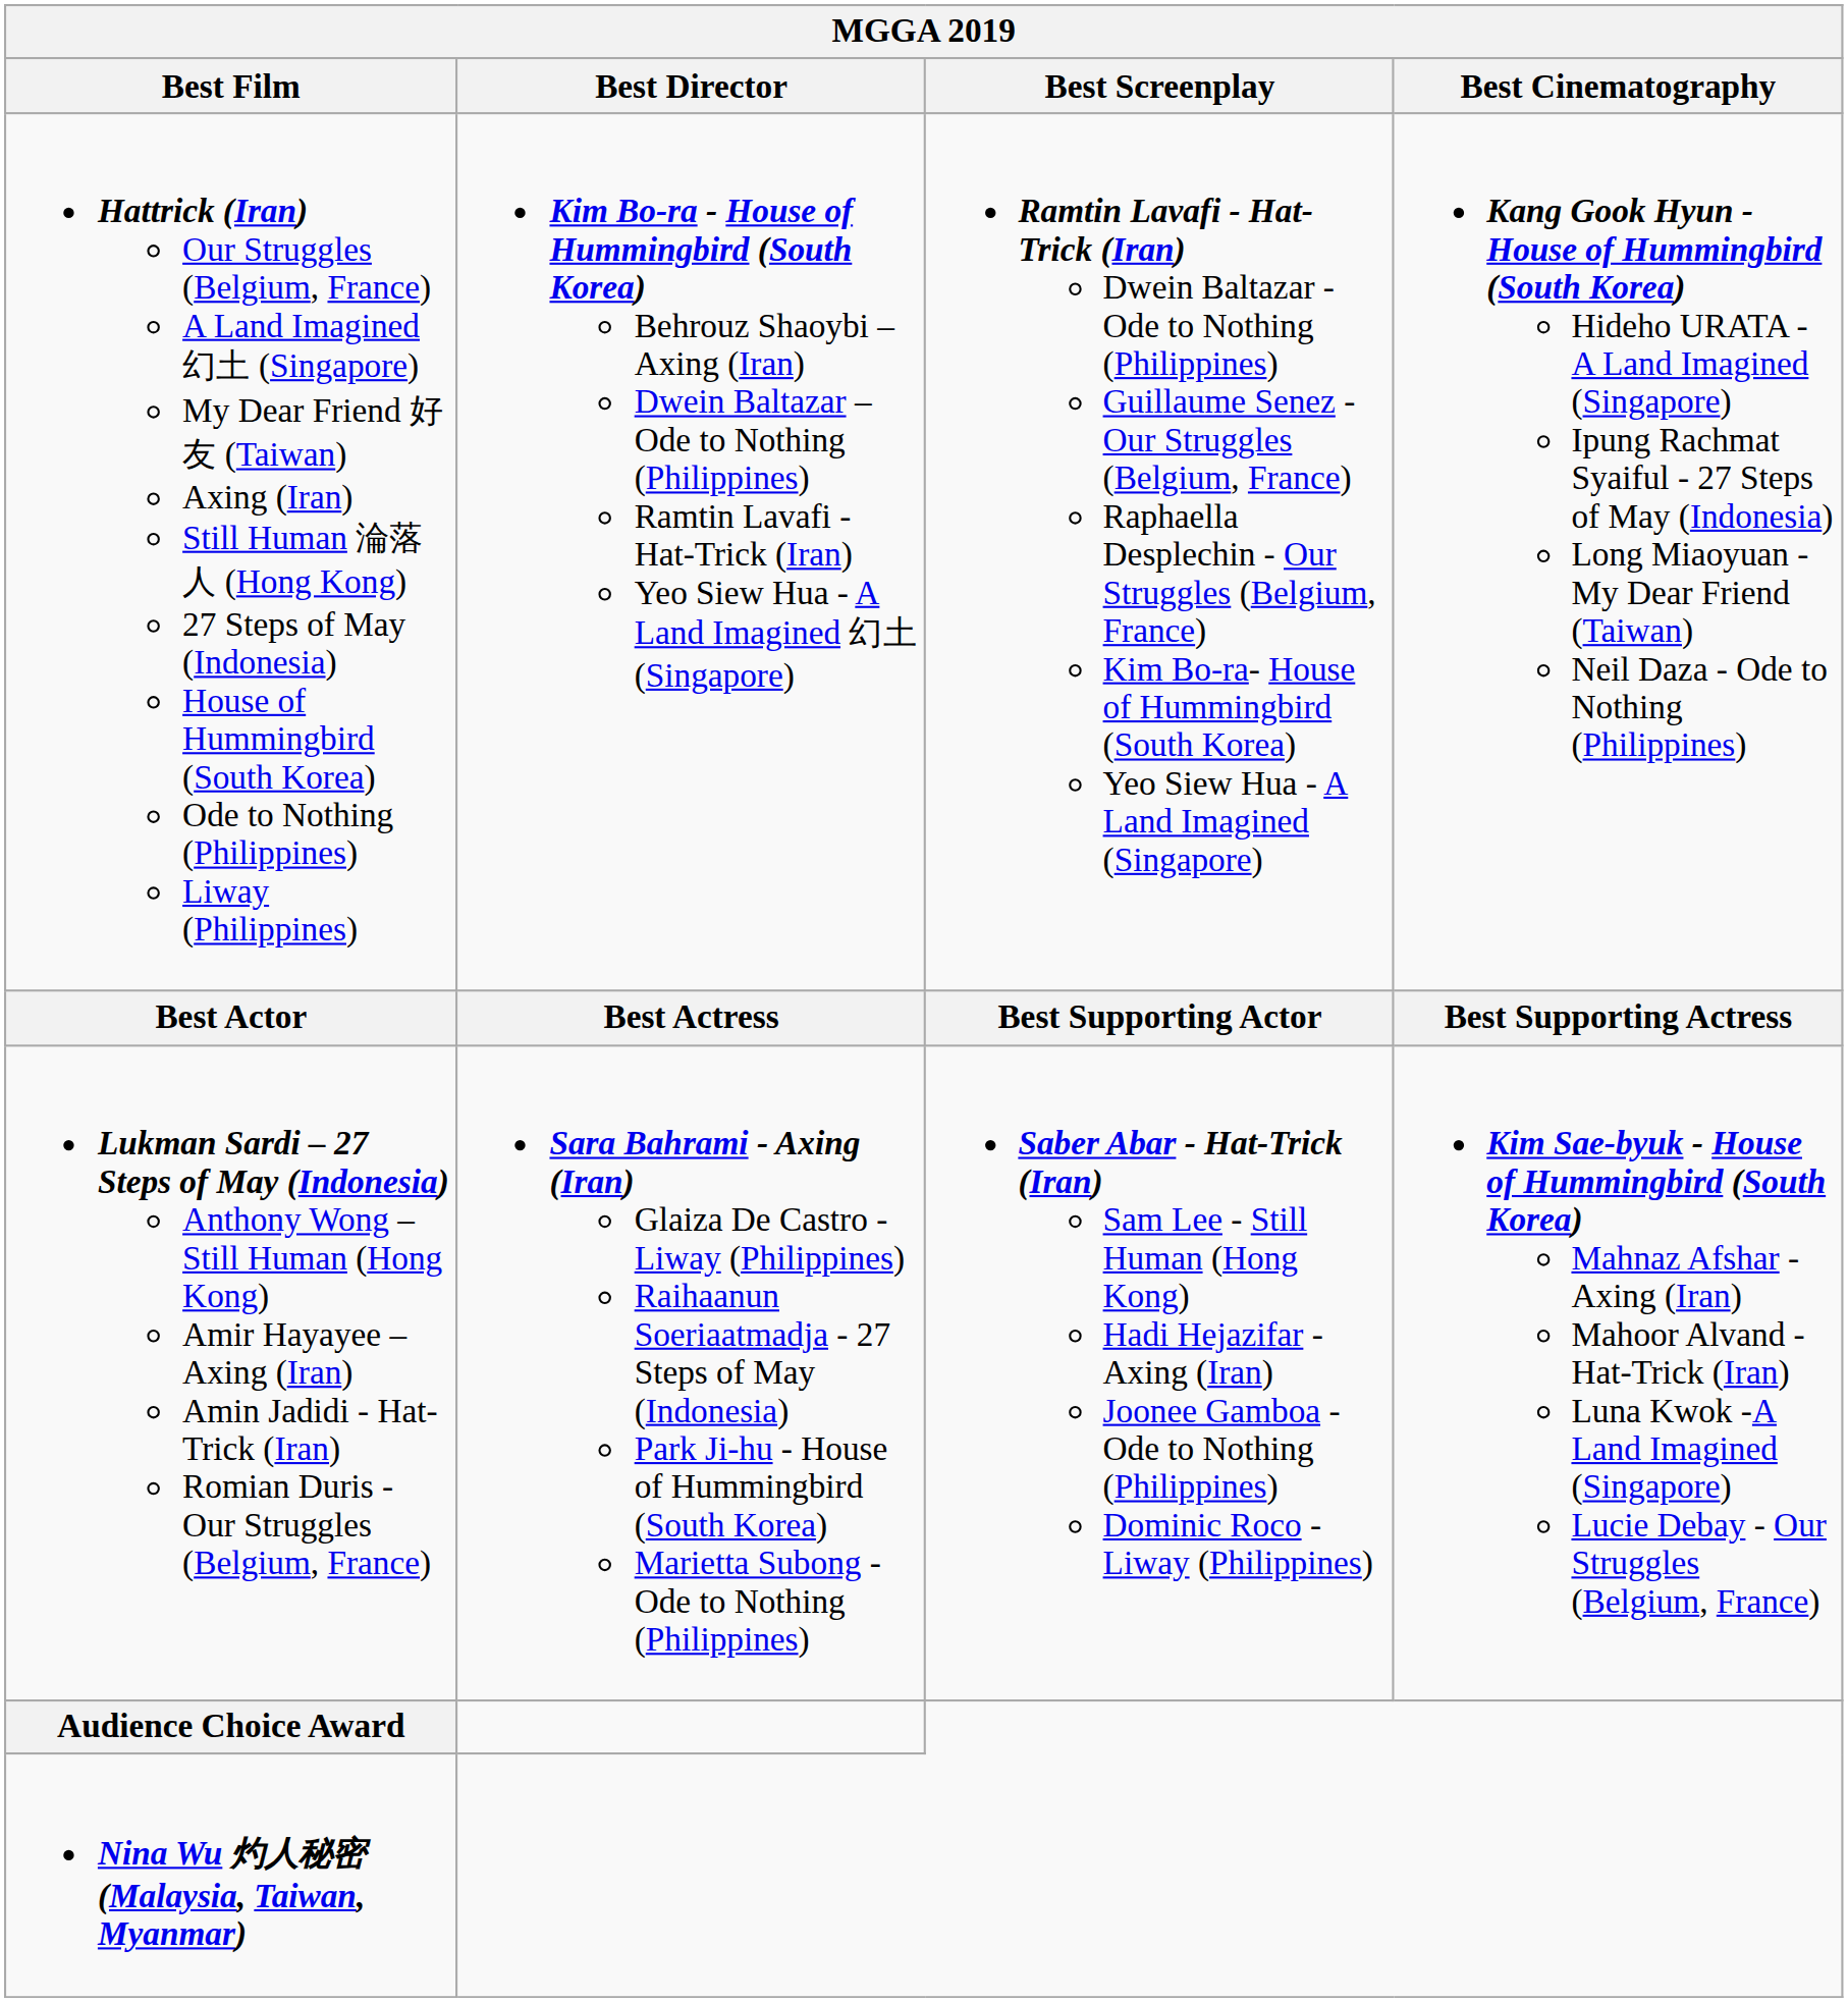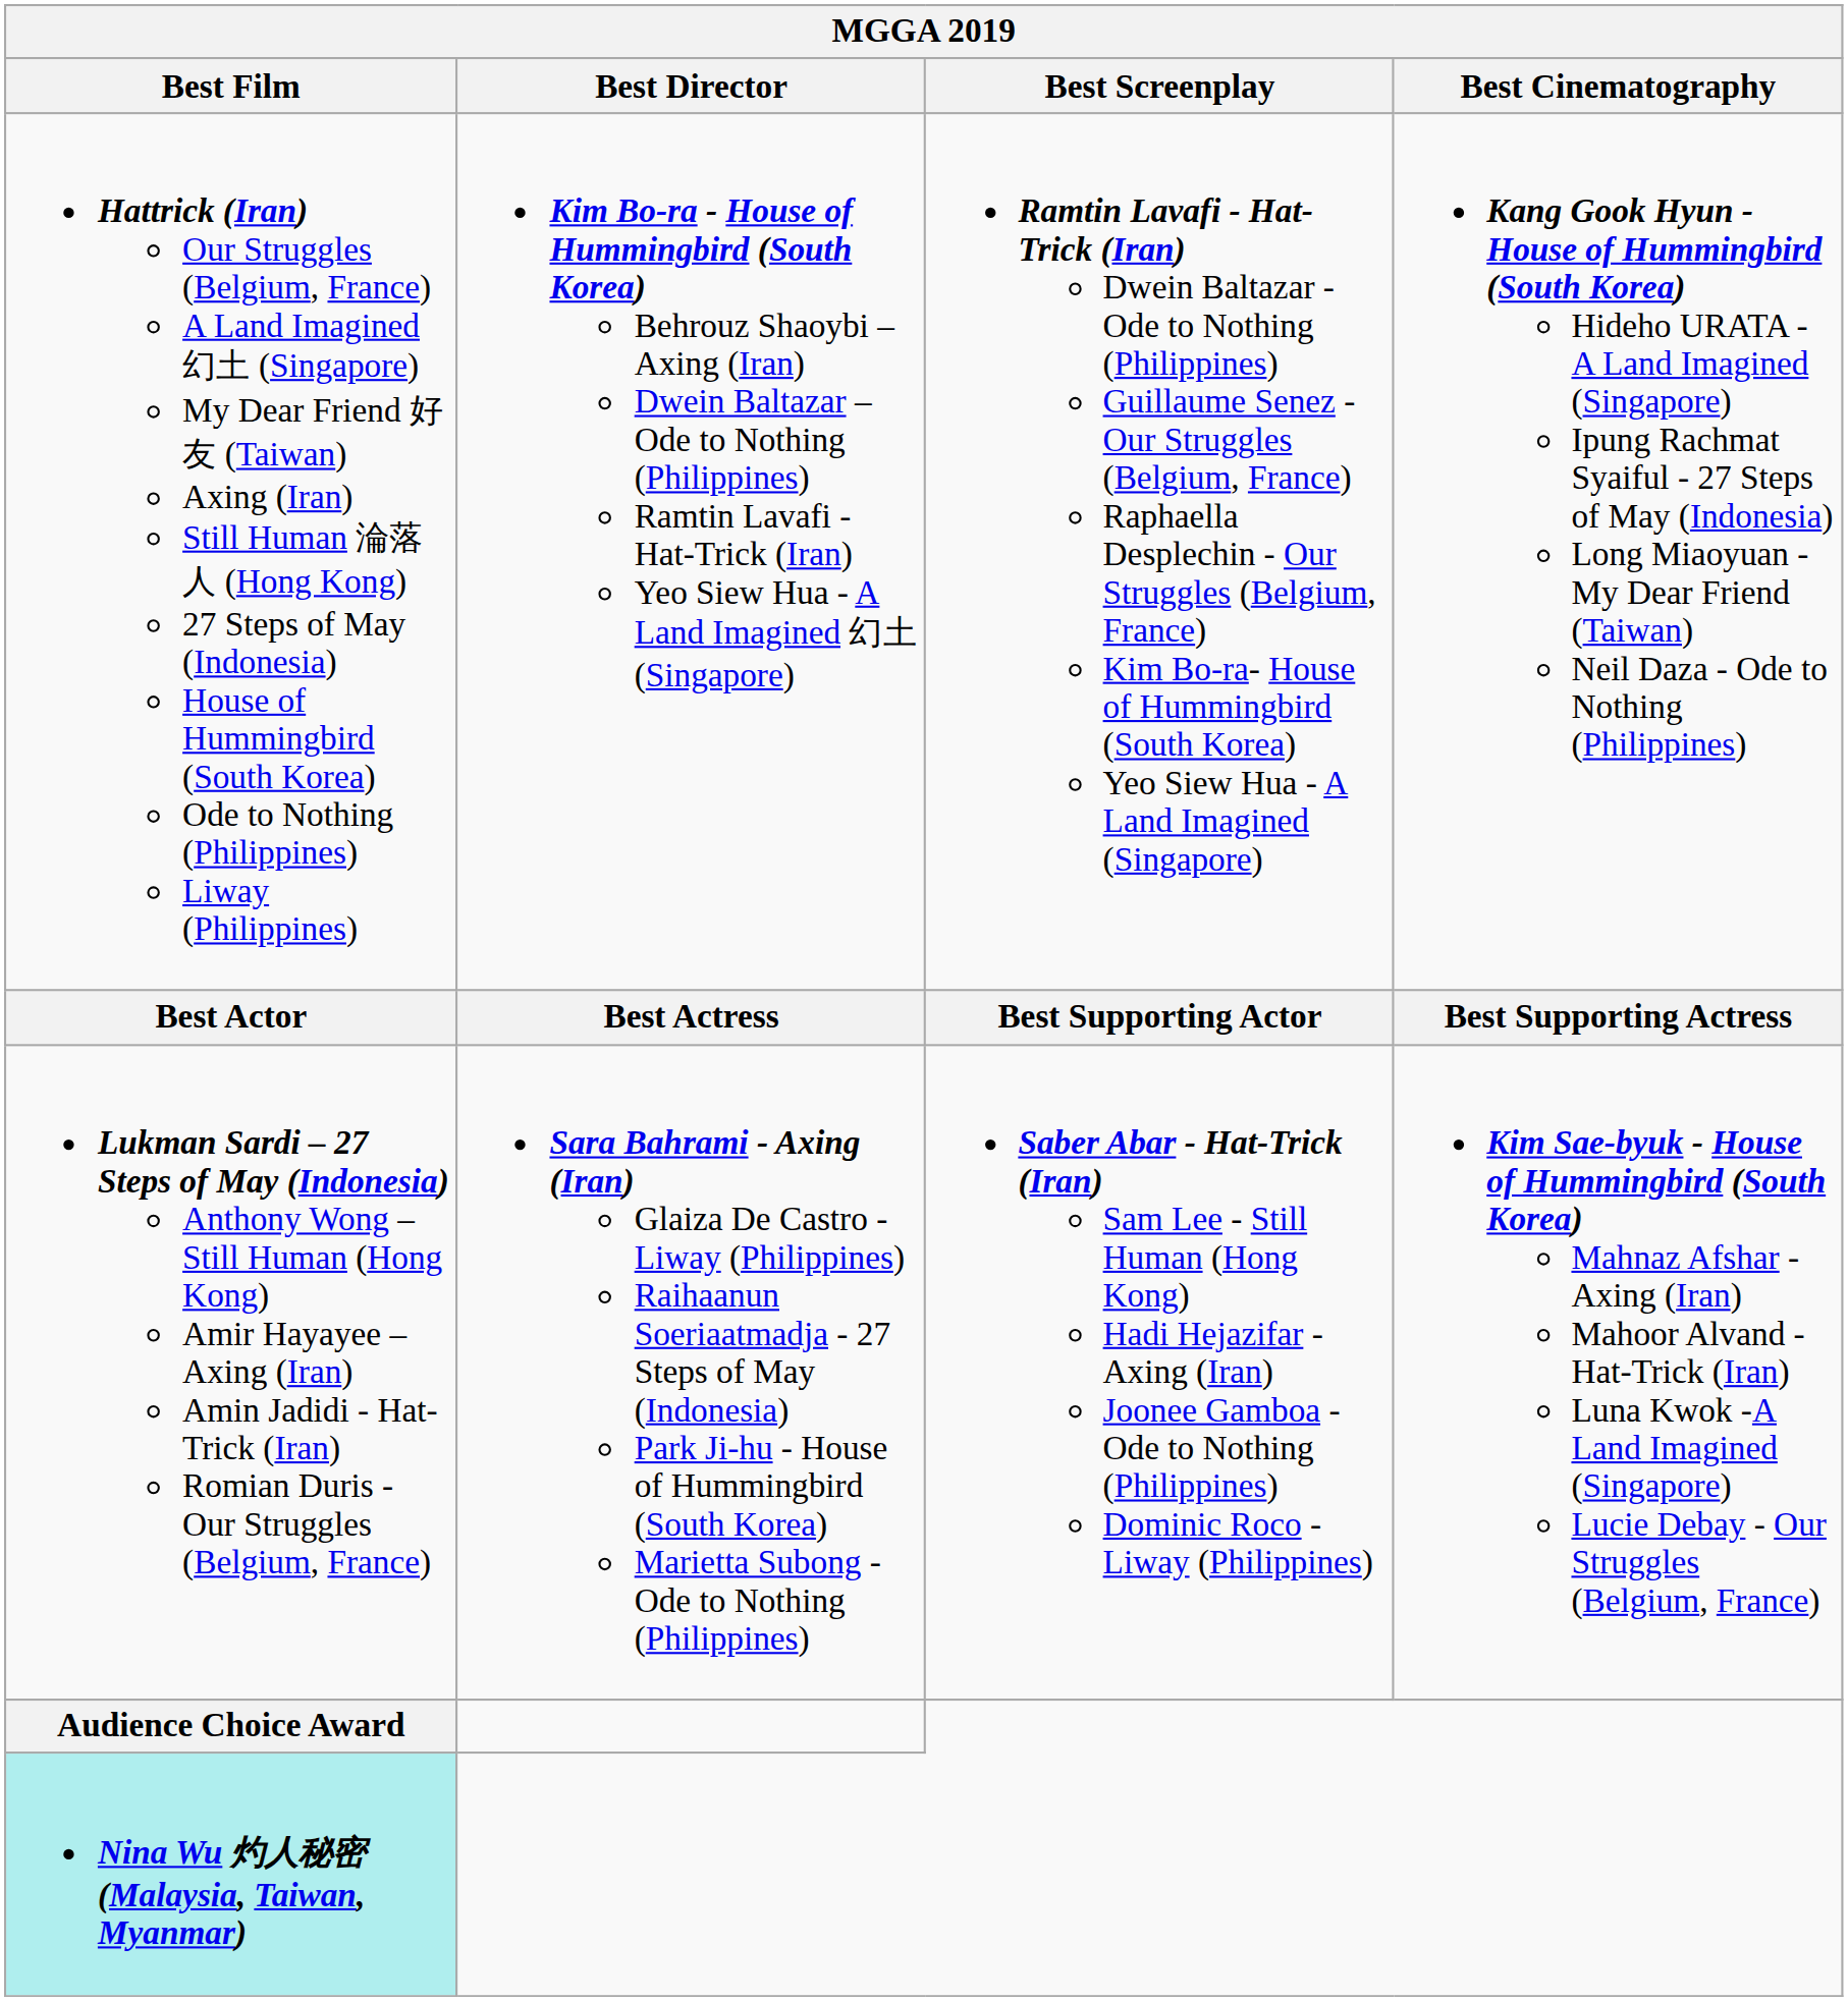Nina Wu 灼人秘密 (Malaysia, Taiwan, Myanmar) | Best Film: no background -> paleturquoise background
